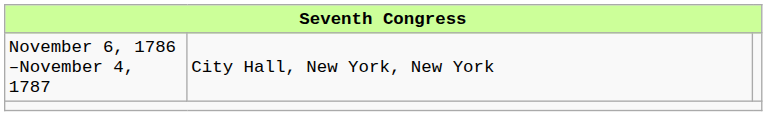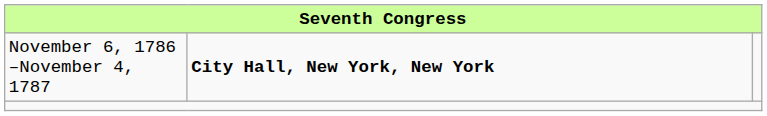November 6, 1786 –November 4, 1787 | column 2: normal -> bold
